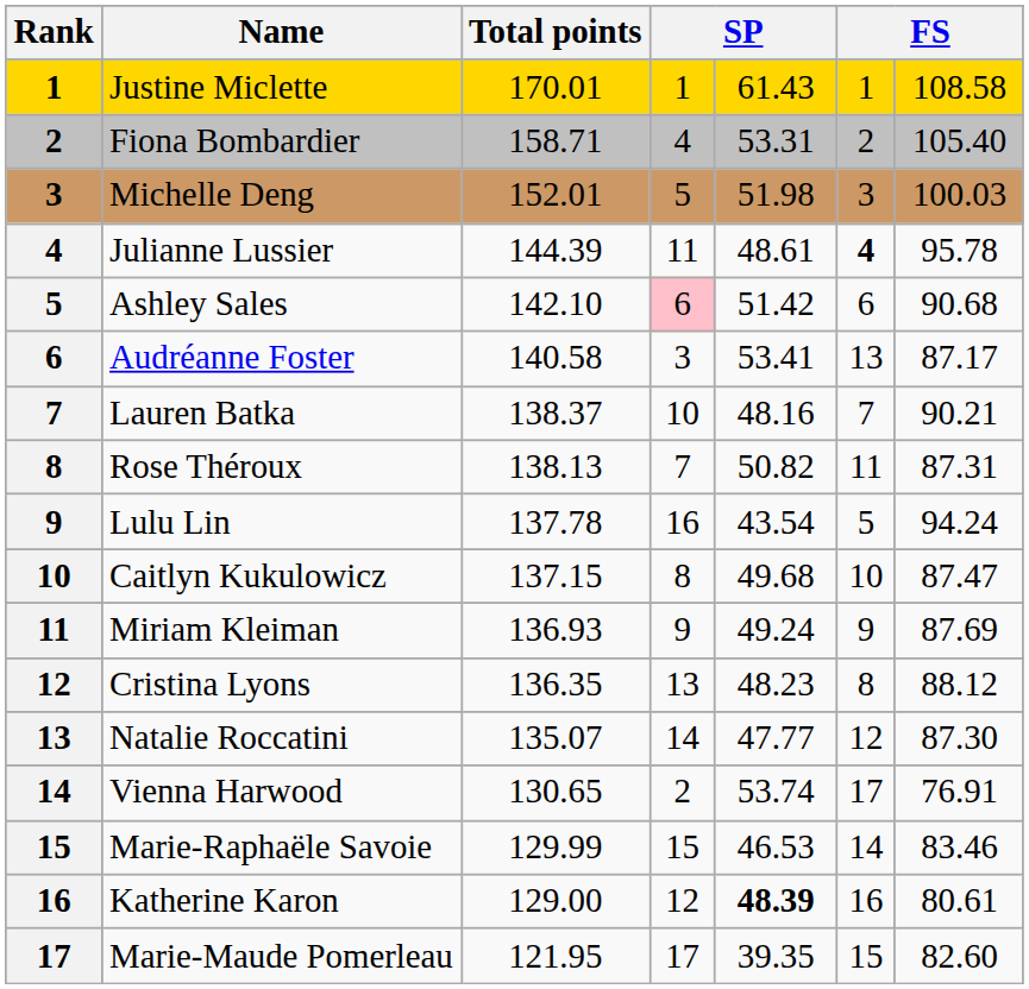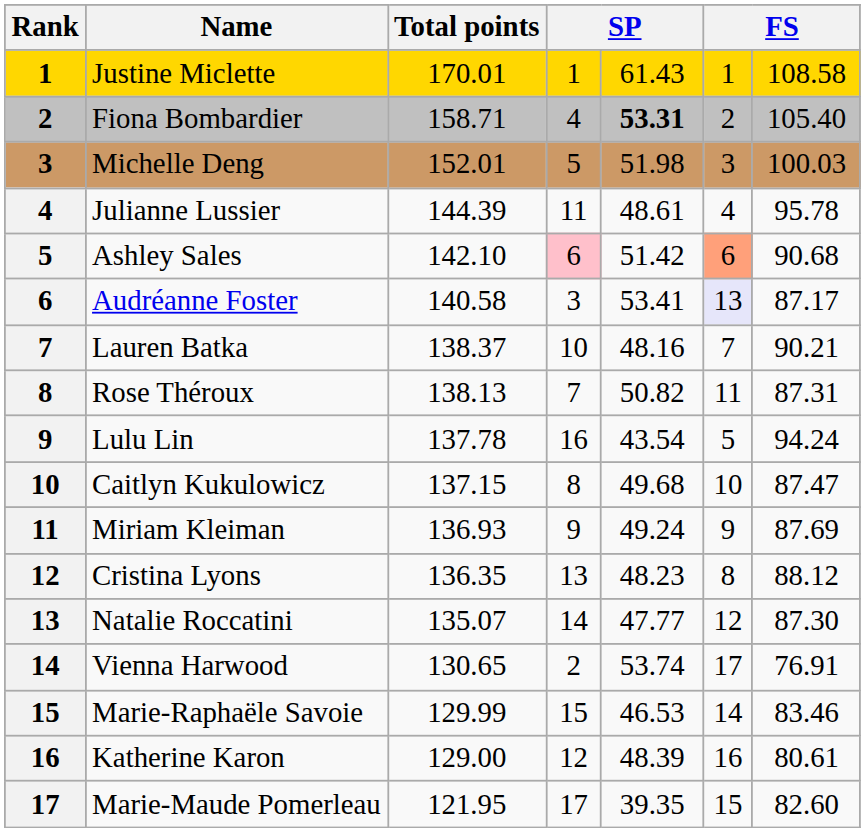Fiona Bombardier | column 5: normal -> bold
Julianne Lussier | column 6: bold -> normal
Ashley Sales | column 6: no background -> lightsalmon background
Audréanne Foster | column 6: no background -> lavender background
Katherine Karon | column 5: bold -> normal
